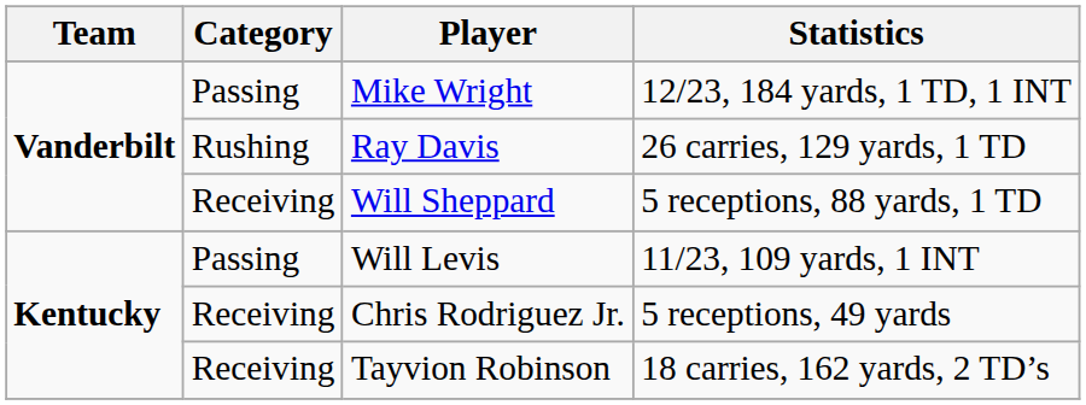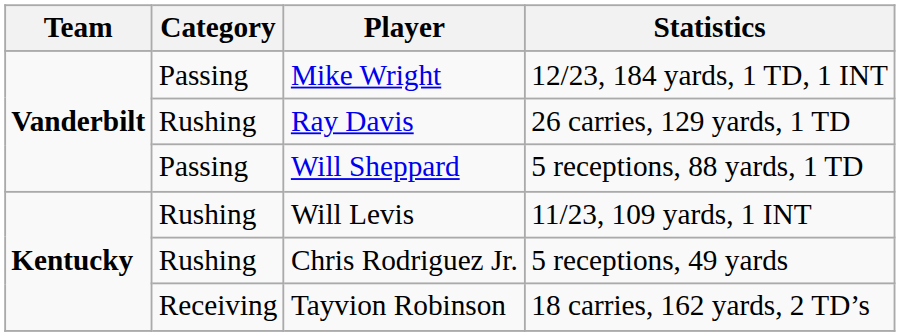Will Sheppard | Category: Receiving -> Passing
Will Levis | Category: Passing -> Rushing
Chris Rodriguez Jr. | Category: Receiving -> Rushing
